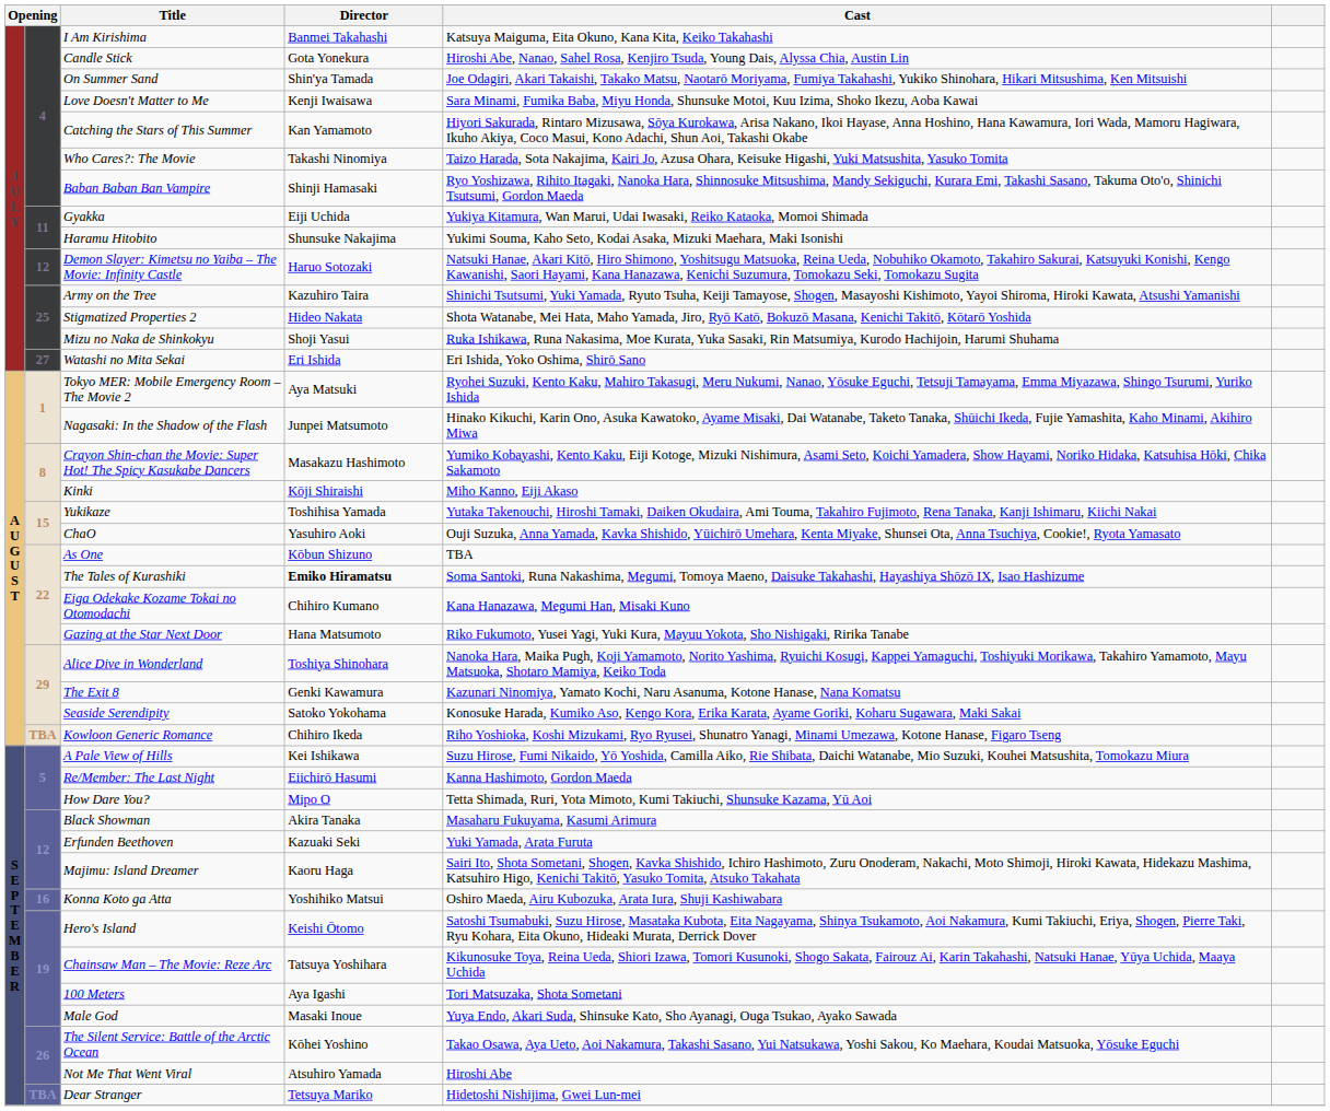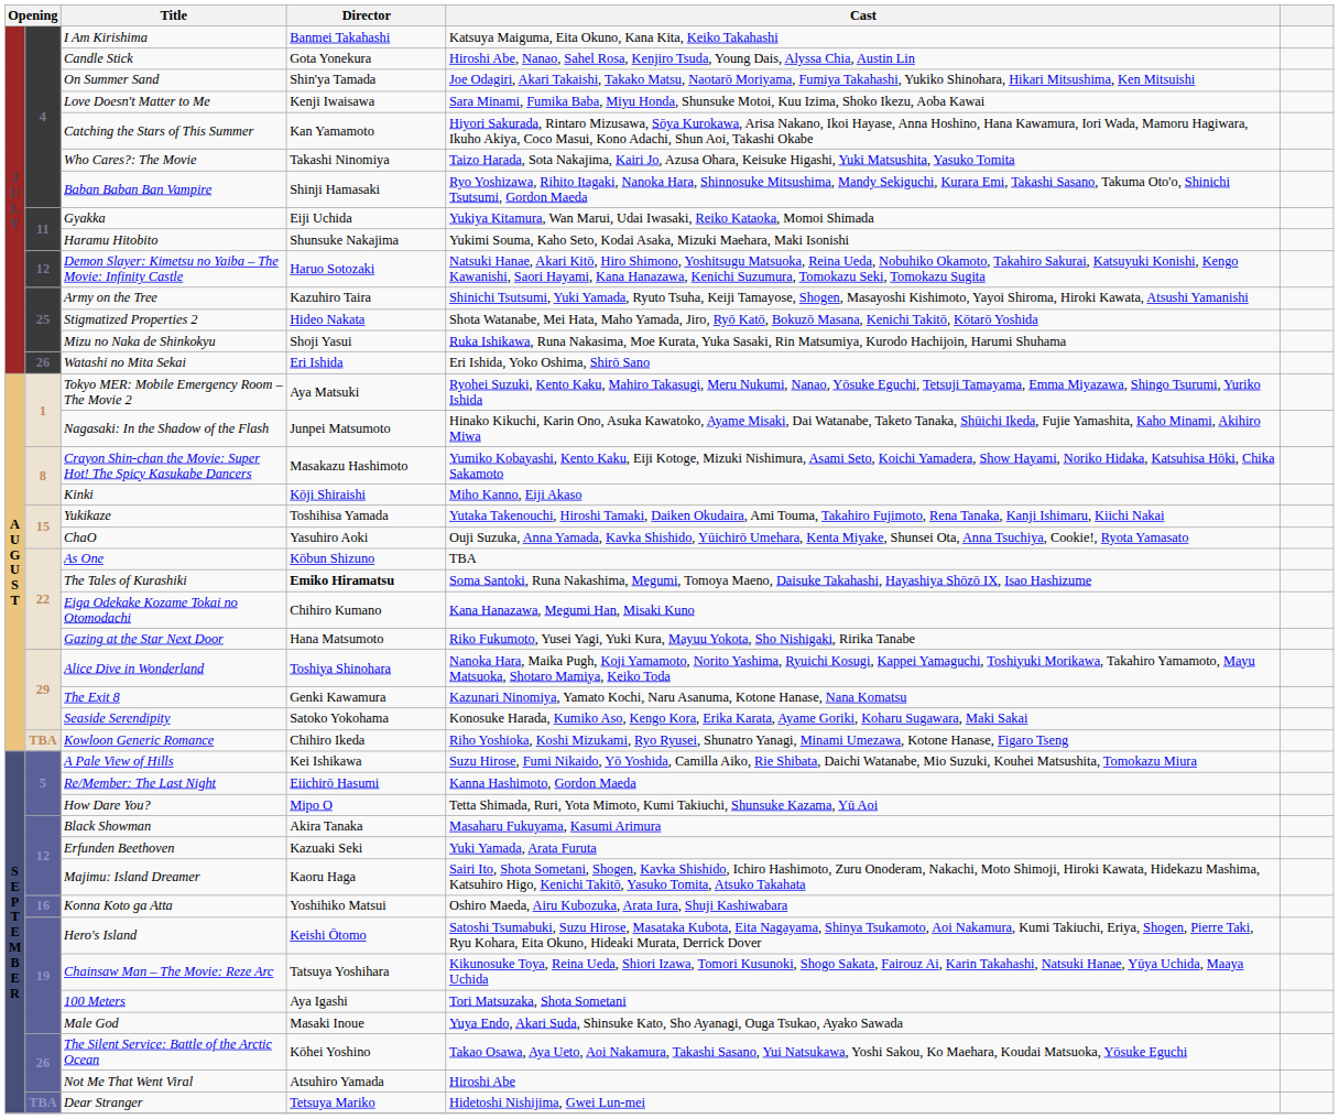Watashi no Mita Sekai | column 2: 27 -> 26
